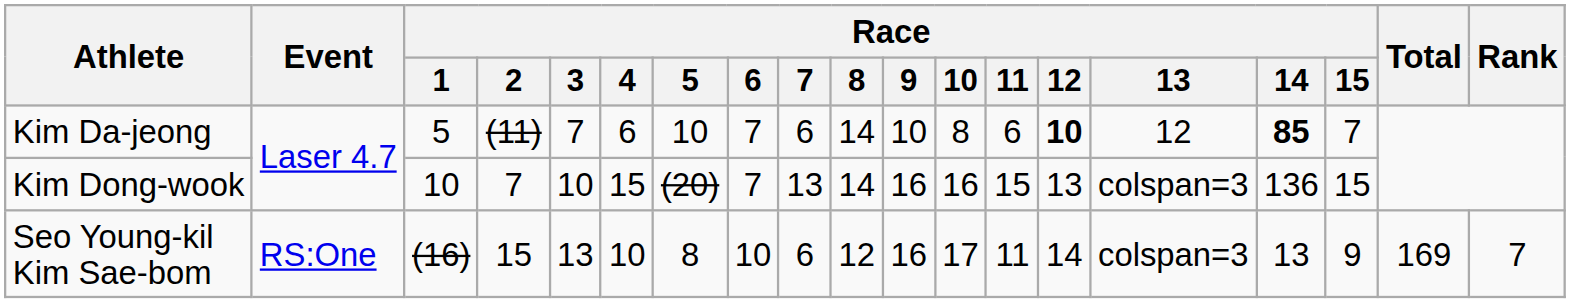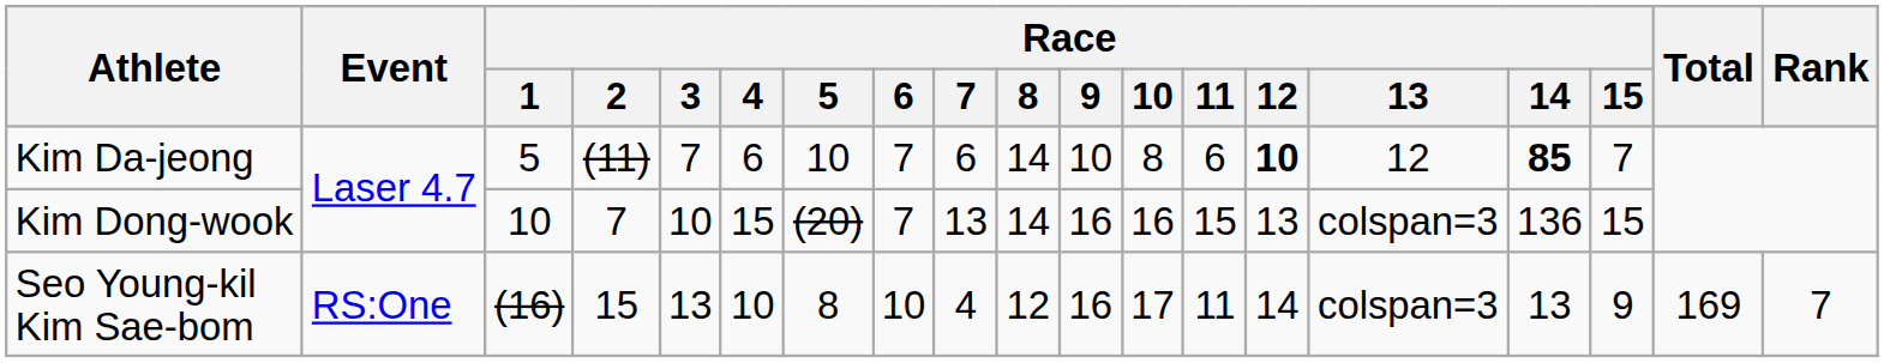Seo Young-kil Kim Sae-bom | Race / 7: 6 -> 4
